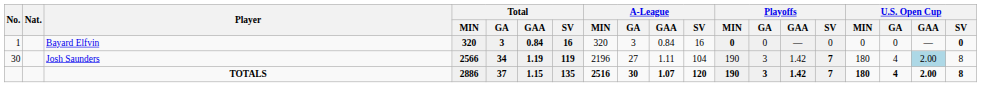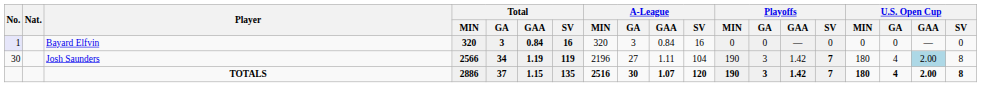Bayard Elfvin | No.: no background -> lavender background
Bayard Elfvin | Playoffs / MIN: bold -> normal
Bayard Elfvin | U.S. Open Cup / SV: bold -> normal
